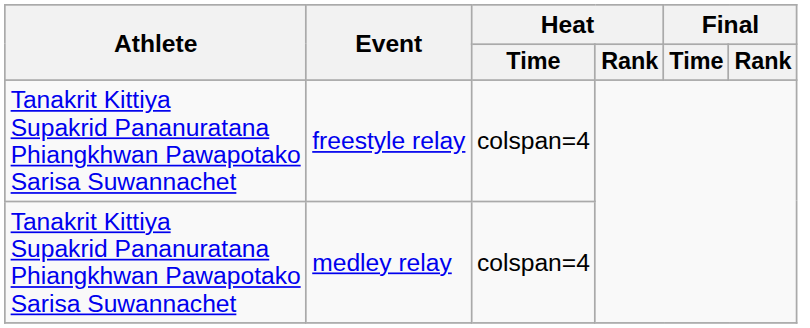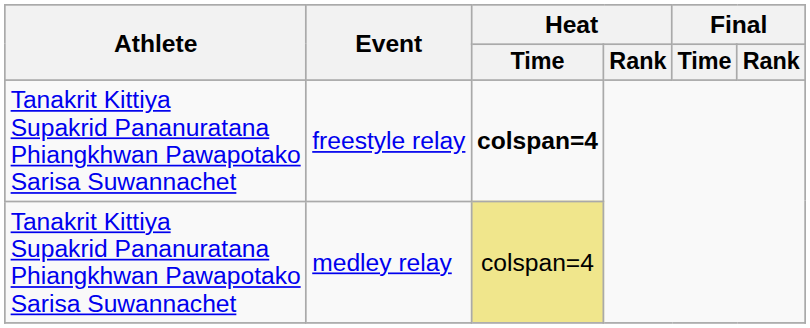freestyle relay | Heat / Time: normal -> bold
medley relay | Heat / Time: no background -> khaki background
